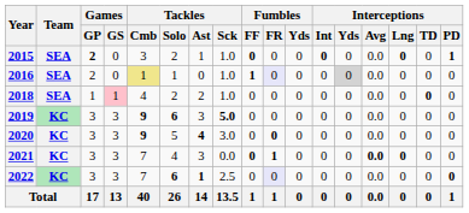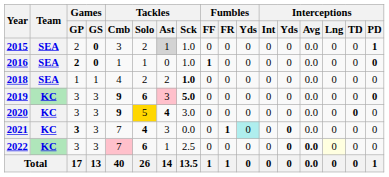2015 | Games / GP: bold -> normal
2015 | Games / GS: normal -> bold
2015 | Tackles / Ast: no background -> lightgrey background
2015 | Fumbles / FF: bold -> normal
2015 | Interceptions / Int: bold -> normal
2015 | Interceptions / Lng: bold -> normal
2016 | Games / GP: normal -> bold
2016 | Games / GS: normal -> bold
2016 | Tackles / Cmb: khaki background -> no background
2016 | Fumbles / FR: lavender background -> no background
2016 | Interceptions / Yds: lightgrey background -> no background
2016 | Interceptions / PD: normal -> bold
2018 | Games / GS: pink background -> no background
2018 | Tackles / Sck: normal -> bold
2018 | Interceptions / TD: bold -> normal
2019 | Tackles / Ast: no background -> pink background
2019 | Interceptions / PD: normal -> bold
2020 | Tackles / Solo: no background -> gold background
2020 | Fumbles / FR: bold -> normal
2020 | Interceptions / TD: normal -> bold
2021 | Games / GP: normal -> bold
2021 | Tackles / Solo: normal -> bold
2021 | Fumbles / FF: bold -> normal
2021 | Fumbles / Yds: no background -> paleturquoise background
2021 | Interceptions / Yds: normal -> bold
2021 | Interceptions / Avg: bold -> normal
2021 | Interceptions / Lng: bold -> normal
2022 | Tackles / Cmb: no background -> pink background
2022 | Tackles / Ast: bold -> normal
2022 | Fumbles / FR: lavender background -> no background
2022 | Interceptions / Yds: normal -> bold
2022 | Interceptions / Avg: normal -> bold
2022 | Interceptions / Lng: no background -> lightyellow background
2022 | Interceptions / PD: bold -> normal
